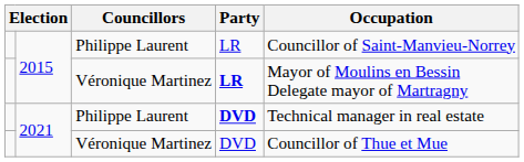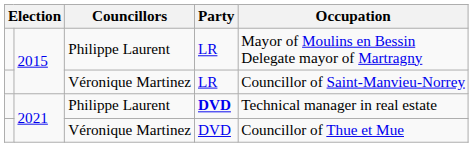2015 / Philippe Laurent | Occupation: Councillor of Saint-Manvieu-Norrey -> Mayor of Moulins en Bessin Delegate mayor of Martragny
2015 / Véronique Martinez | Party: bold -> normal
2015 / Véronique Martinez | Occupation: Mayor of Moulins en Bessin Delegate mayor of Martragny -> Councillor of Saint-Manvieu-Norrey
